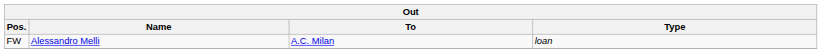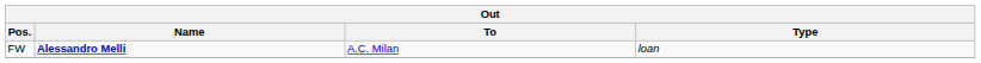FW | Name: normal -> bold
